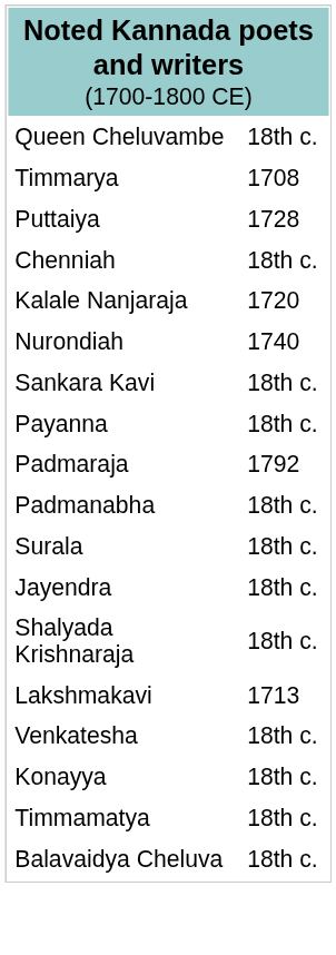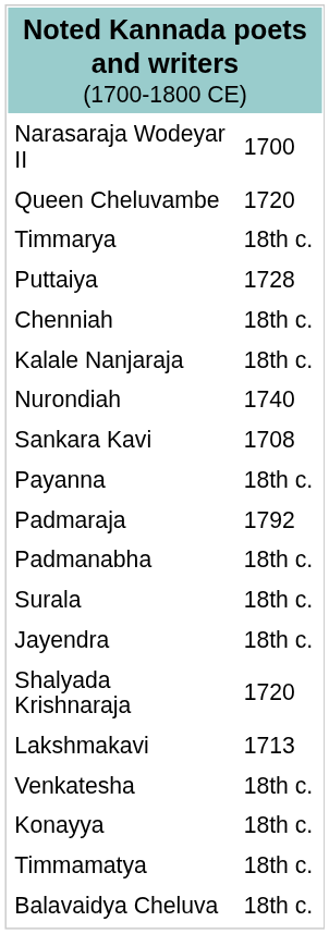+ row: Narasaraja Wodeyar II | 1700
Queen Cheluvambe | column 2: 18th c. -> 1720
Timmarya | column 2: 1708 -> 18th c.
Kalale Nanjaraja | column 2: 1720 -> 18th c.
Sankara Kavi | column 2: 18th c. -> 1708
Shalyada Krishnaraja | column 2: 18th c. -> 1720
